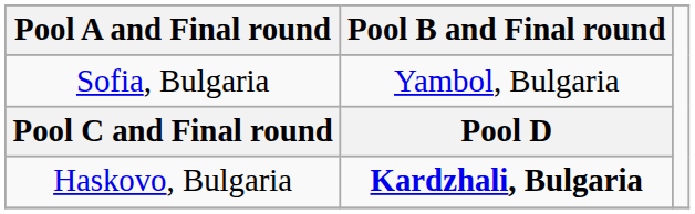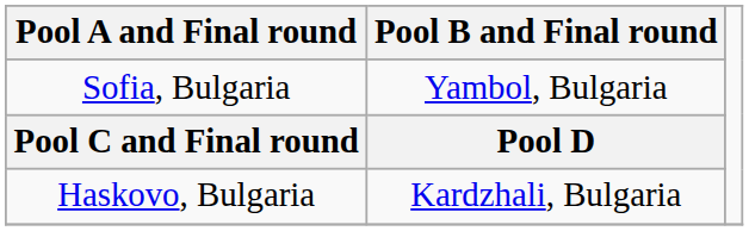Haskovo, Bulgaria | Pool B and Final round: bold -> normal
